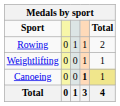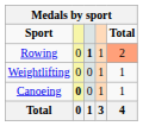Rowing | column 3: normal -> bold
Rowing | Total: no background -> lightsalmon background
Canoeing | column 2: normal -> bold
Canoeing | column 4: bold -> normal
Canoeing | Total: khaki background -> no background
